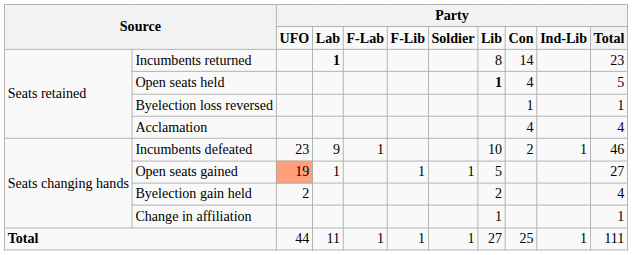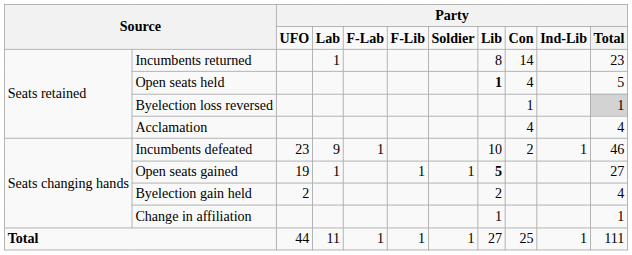Incumbents returned | column 4: bold -> normal
Byelection loss reversed | column 11: no background -> lightgrey background
Open seats gained | column 3: lightsalmon background -> no background
Open seats gained | column 8: normal -> bold
